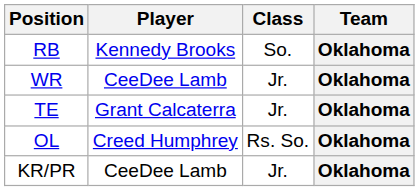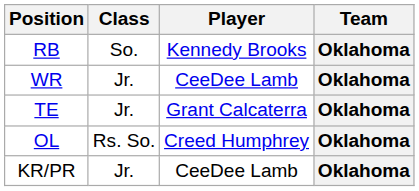columns swapped: Player <-> Class
